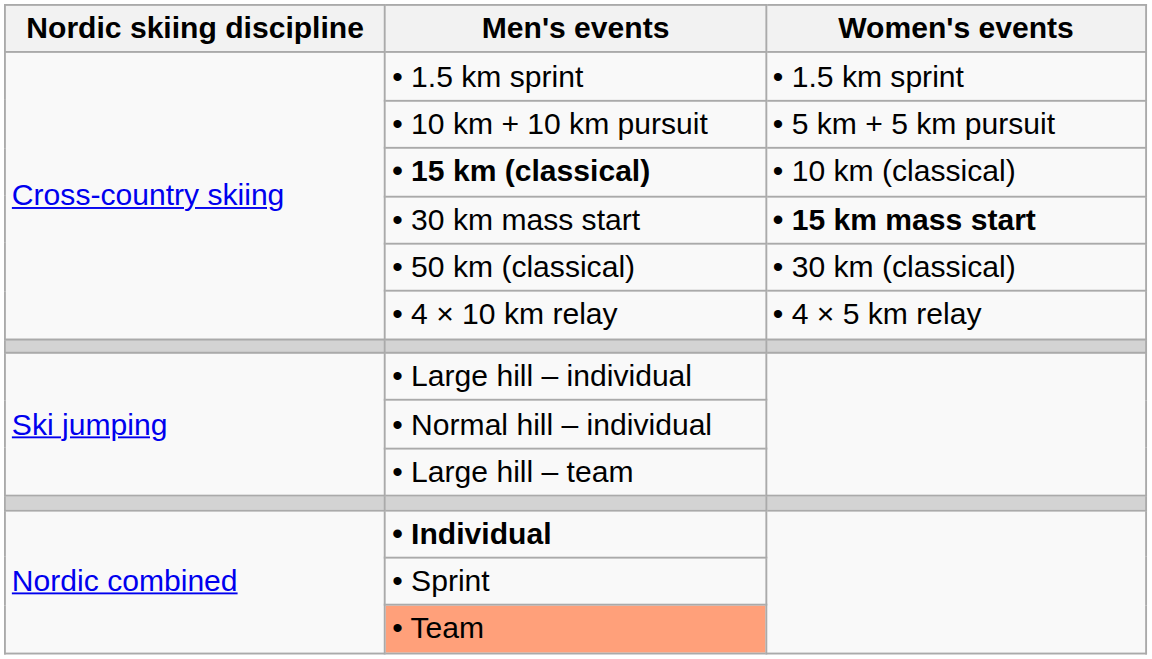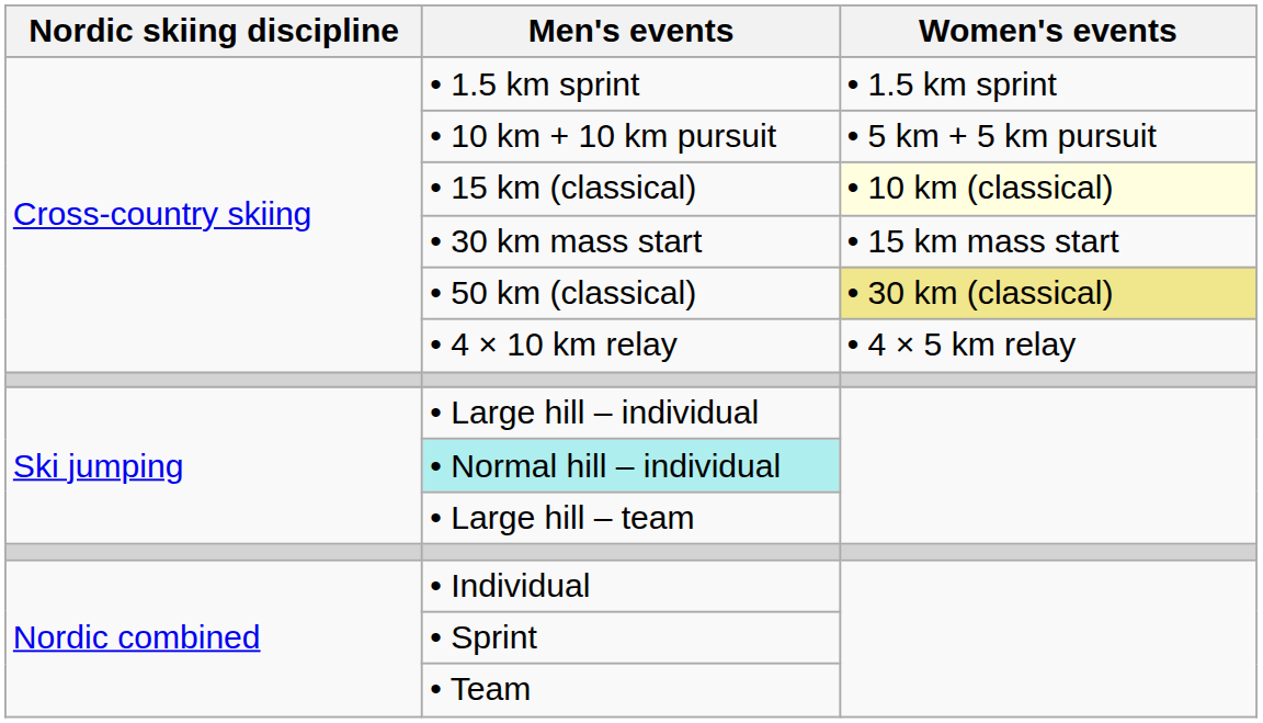• 15 km (classical) | Men's events: bold -> normal
• 15 km (classical) | Women's events: no background -> lightyellow background
• 30 km mass start | Women's events: bold -> normal
• 50 km (classical) | Women's events: no background -> khaki background
• Normal hill – individual | Men's events: no background -> paleturquoise background
• Individual | Men's events: bold -> normal
• Team | Men's events: lightsalmon background -> no background
